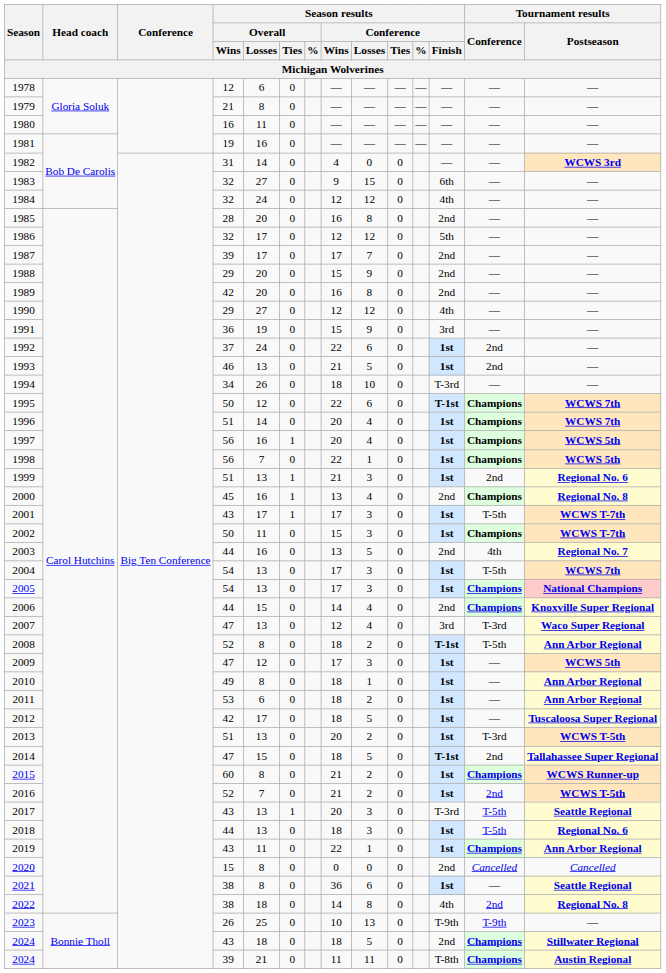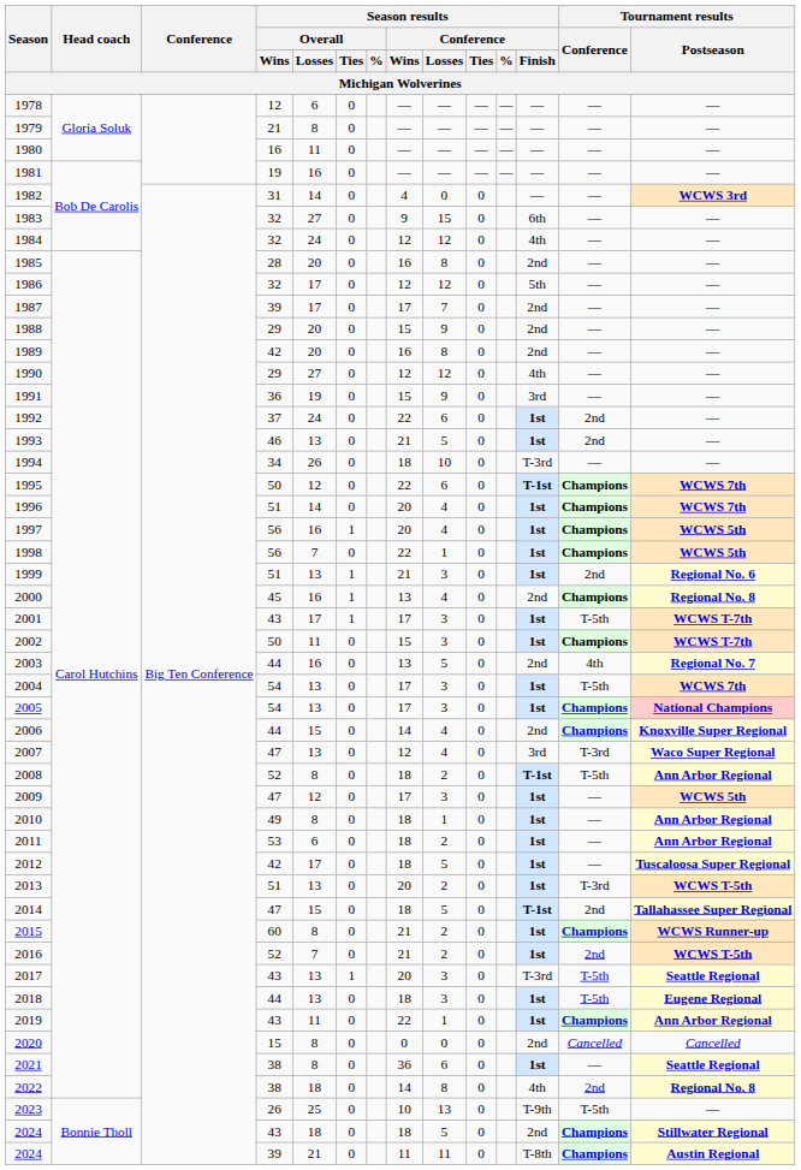2018 | Tournament results / Postseason: Regional No. 6 -> Eugene Regional
2023 | Tournament results / Conference: T-9th -> T-5th
